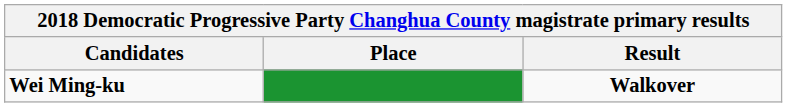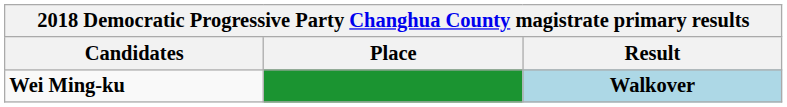Wei Ming-ku | Result: no background -> lightblue background
